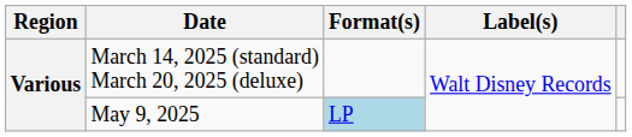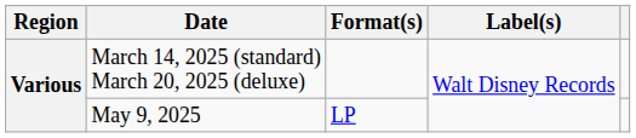May 9, 2025 | Format(s): lightblue background -> no background
